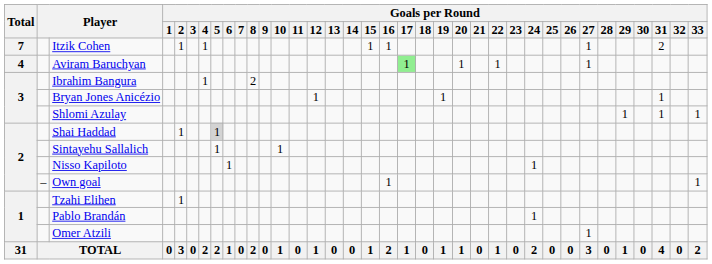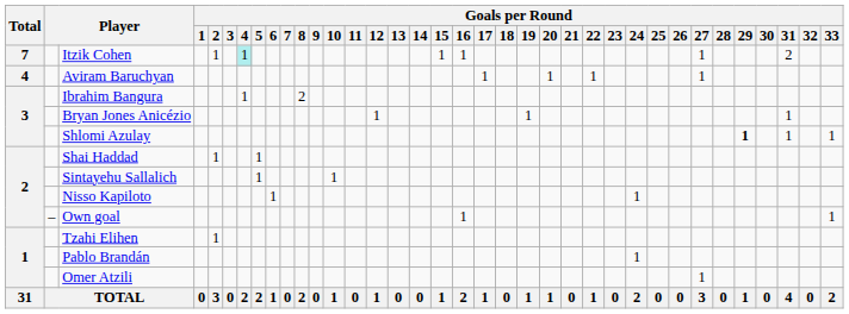Itzik Cohen | Goals per Round / 4: no background -> paleturquoise background
Aviram Baruchyan | Goals per Round / 17: lightgreen background -> no background
Shlomi Azulay | Goals per Round / 29: normal -> bold
Shai Haddad | Goals per Round / 5: lightgrey background -> no background
